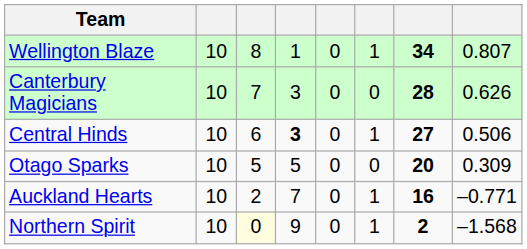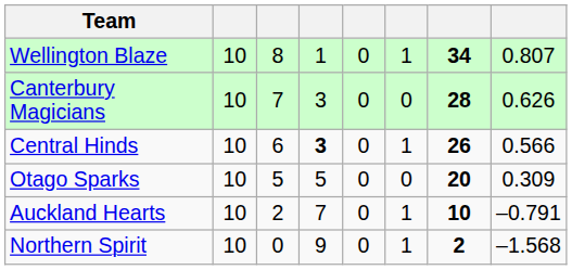Central Hinds | column 7: 27 -> 26
Central Hinds | column 8: 0.506 -> 0.566
Auckland Hearts | column 7: 16 -> 10
Auckland Hearts | column 8: –0.771 -> –0.791
Northern Spirit | column 3: lightyellow background -> no background
